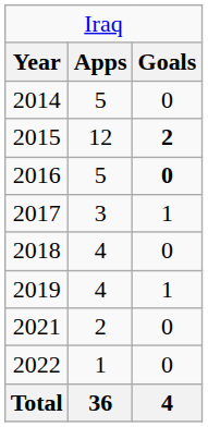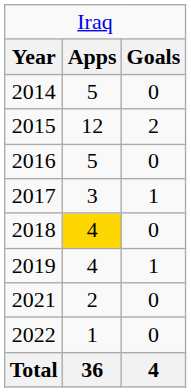2015 | column 3: bold -> normal
2016 | column 3: bold -> normal
2018 | column 2: no background -> gold background
